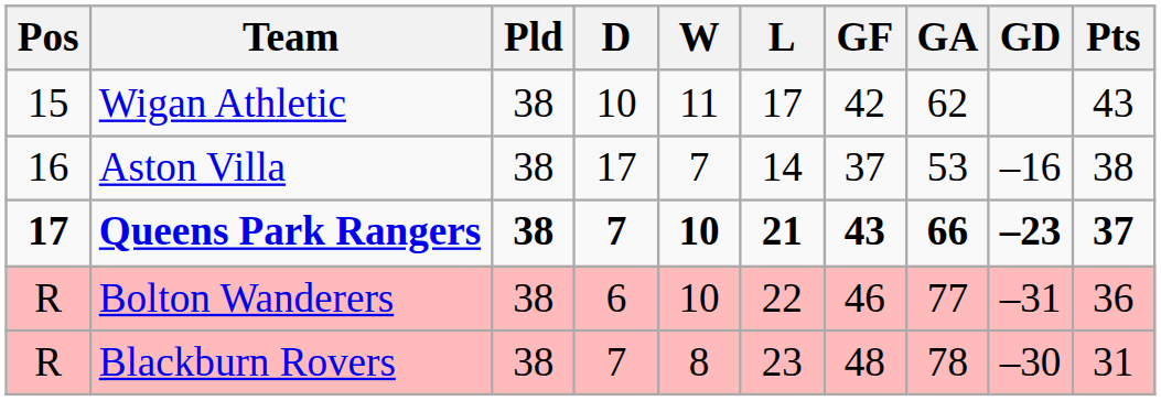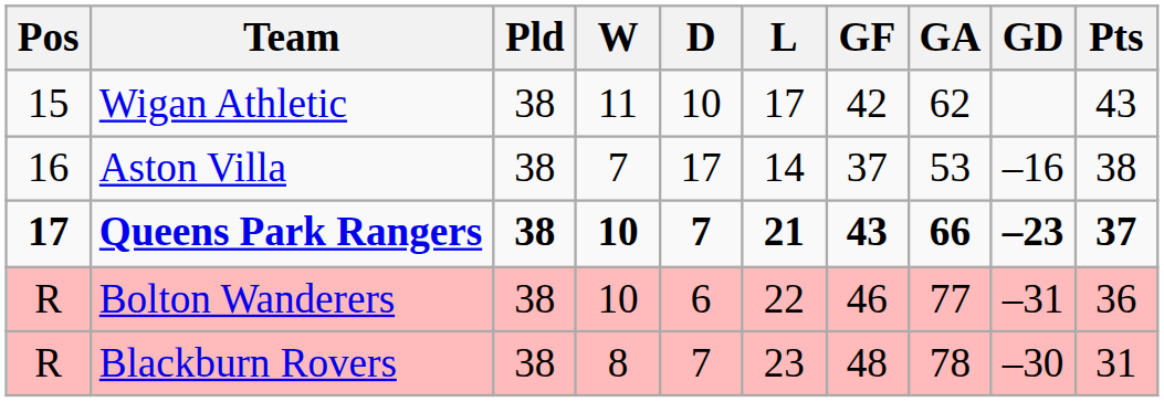columns swapped: W <-> D
